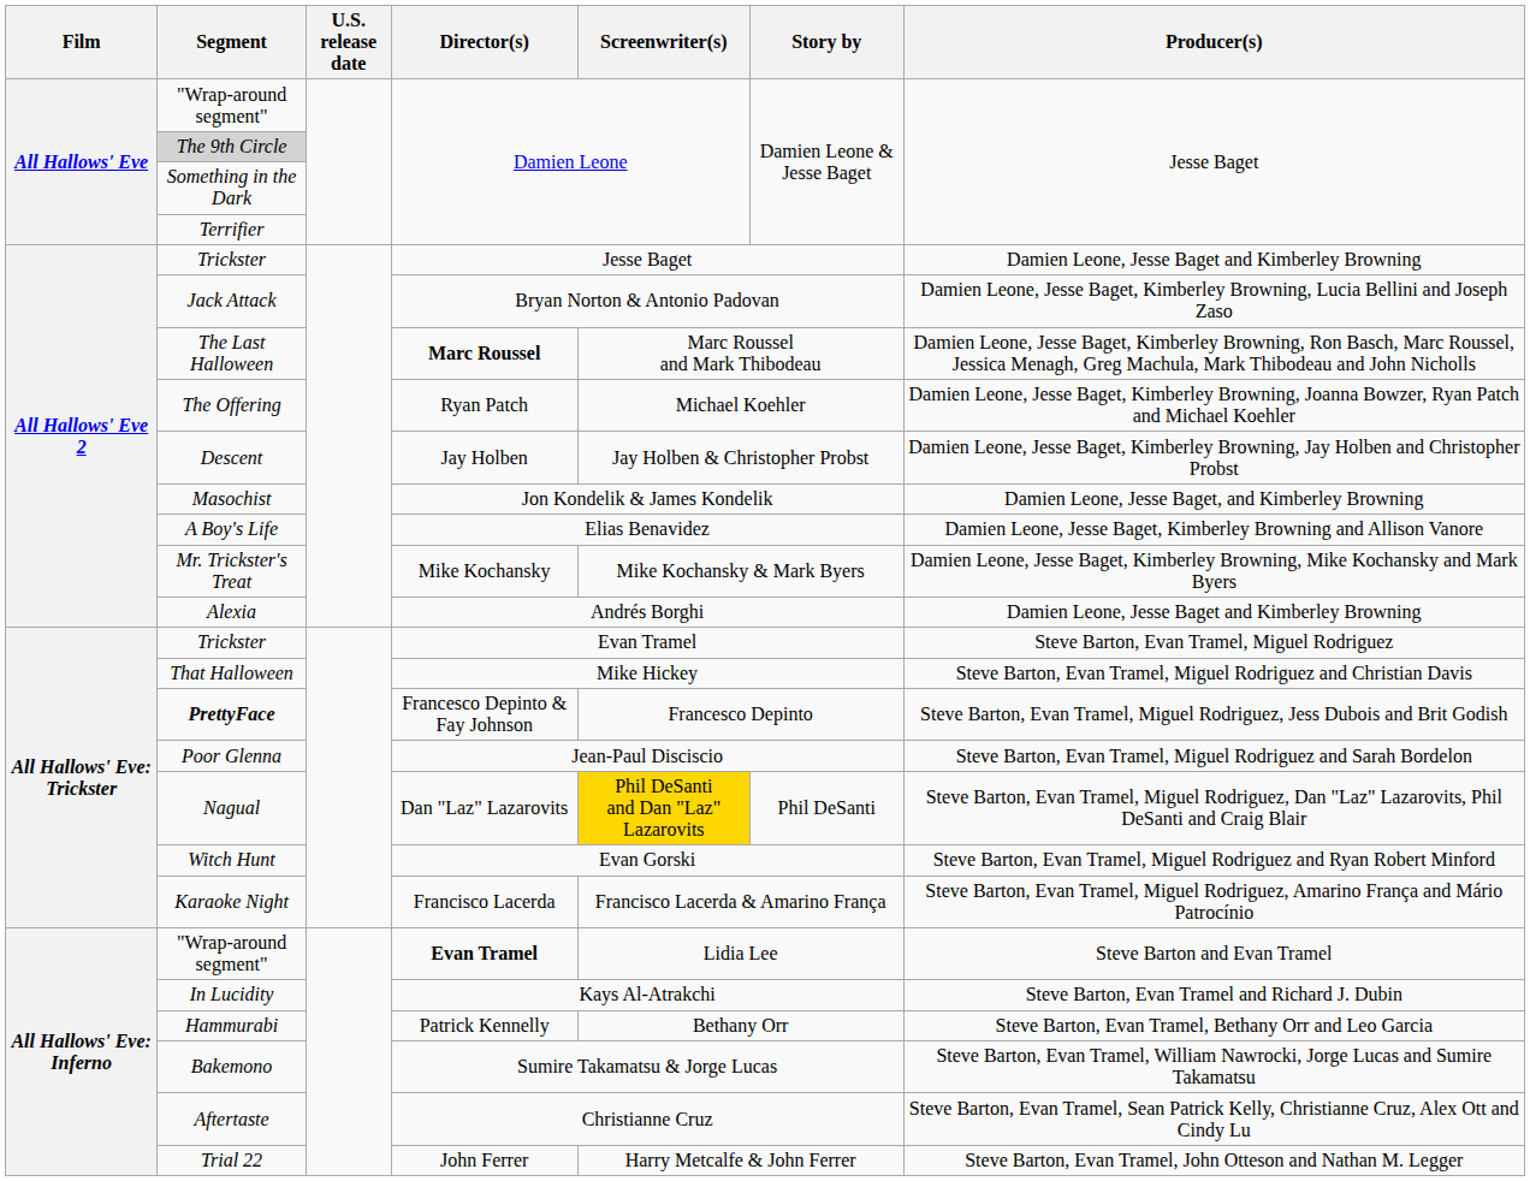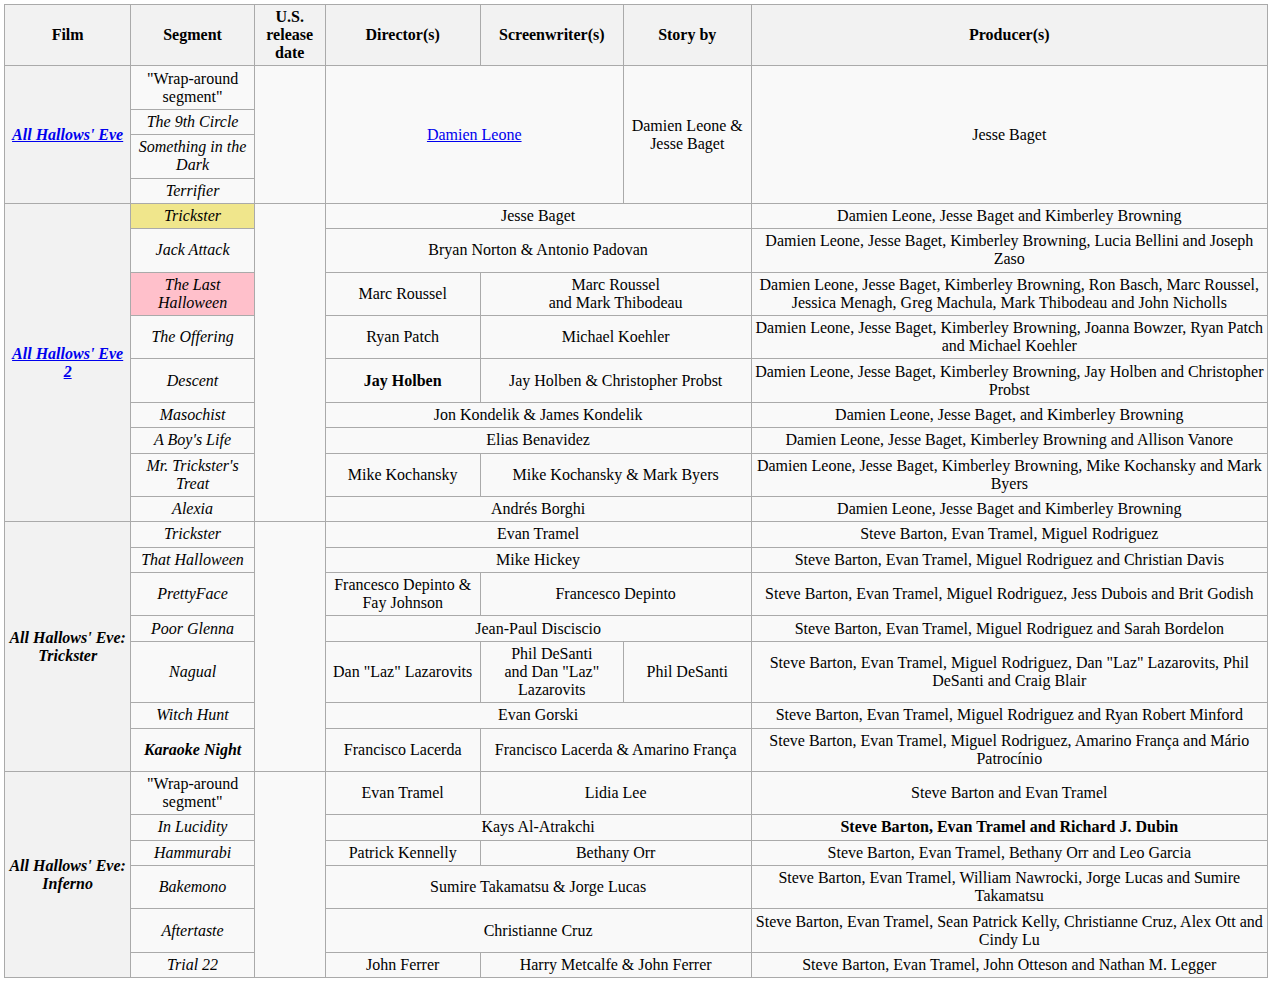row 3 | Segment: lightgrey background -> no background
row 6 | Segment: no background -> khaki background
row 8 | Segment: no background -> pink background
row 8 | Director(s): bold -> normal
row 10 | Director(s): normal -> bold
row 17 | Segment: bold -> normal
row 19 | Screenwriter(s): gold background -> no background
row 21 | Segment: normal -> bold
row 22 | Director(s): bold -> normal
row 23 | Producer(s): normal -> bold
